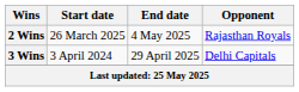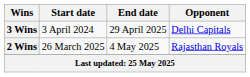rows swapped: 3 Wins <-> 2 Wins
